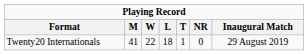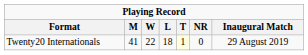Twenty20 Internationals | T: no background -> lightyellow background
